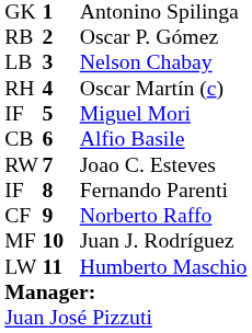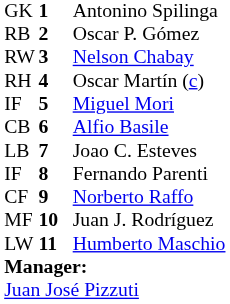Nelson Chabay | column 1: LB -> RW
Joao C. Esteves | column 1: RW -> LB
